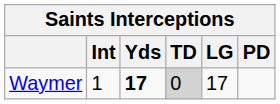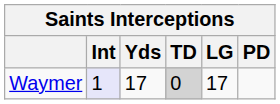Waymer | Int: no background -> lavender background
Waymer | Yds: bold -> normal
